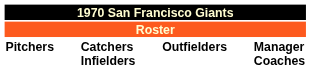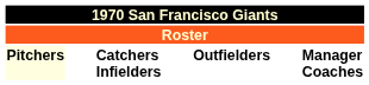Pitchers | column 1: no background -> lightyellow background
